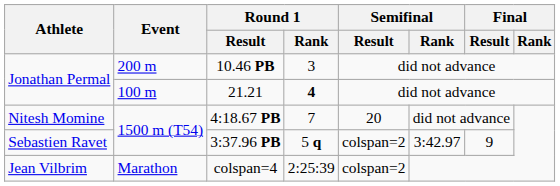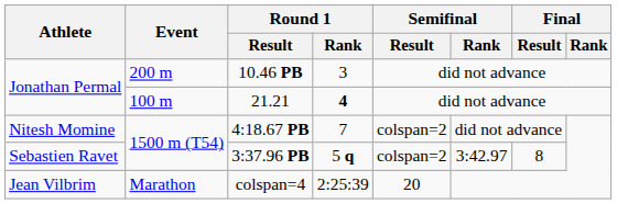4:18.67 PB | Semifinal / Result: 20 -> colspan=2
3:37.96 PB | Final / Result: 9 -> 8
colspan=4 | Semifinal / Result: colspan=2 -> 20
